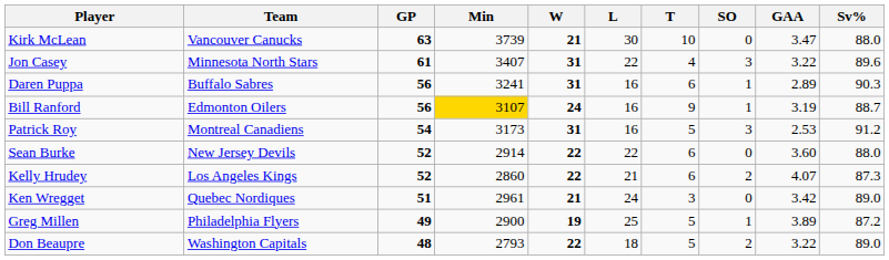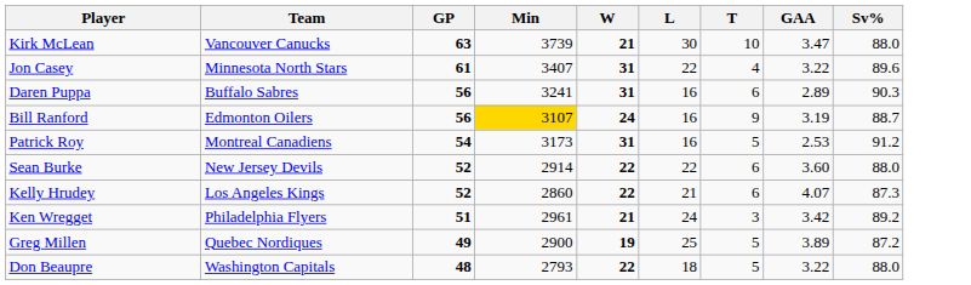- column: SO | 0 | 3 | 1 | 1 | 3 | 0 | 2 | 0 | 1 | 2
Ken Wregget | Team: Quebec Nordiques -> Philadelphia Flyers
Ken Wregget | Sv%: 89.0 -> 89.2
Greg Millen | Team: Philadelphia Flyers -> Quebec Nordiques
Don Beaupre | Sv%: 89.0 -> 88.0
